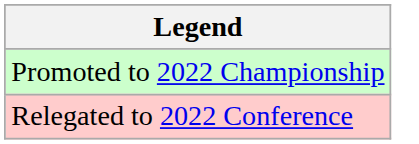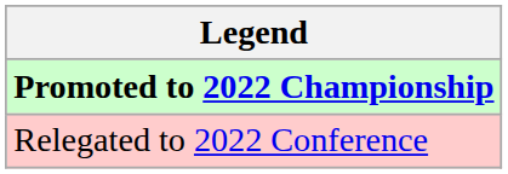row 2 | column 1: normal -> bold
